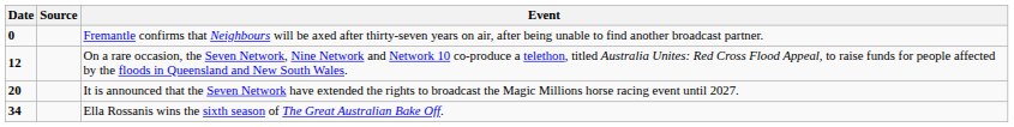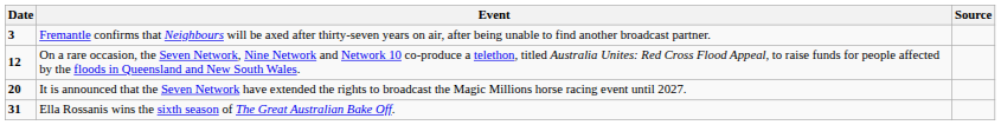columns swapped: Event <-> Source
row 2 | Date: 0 -> 3
row 5 | Date: 34 -> 31
